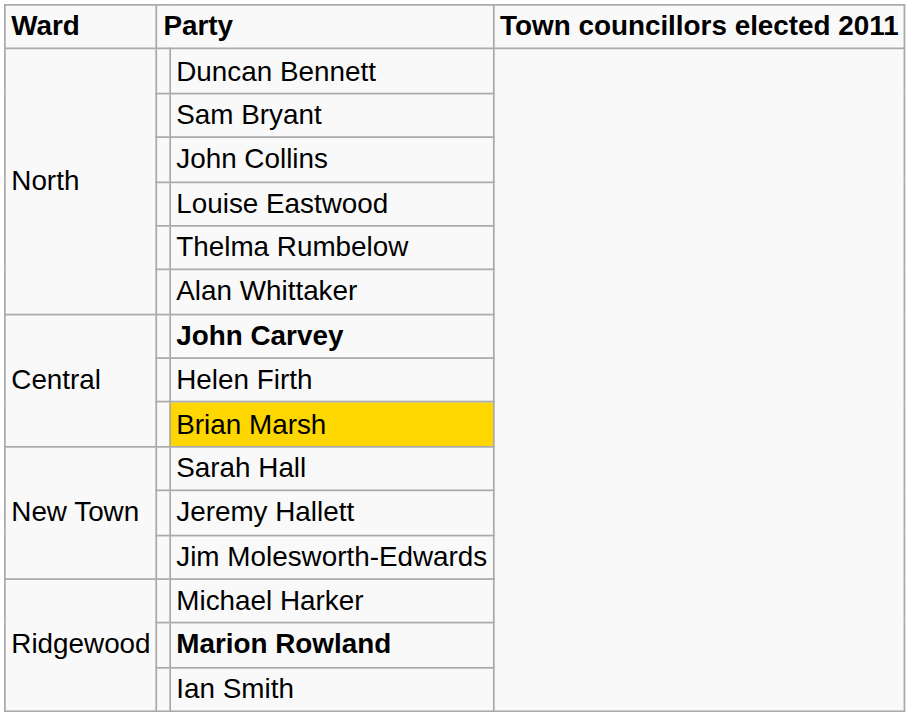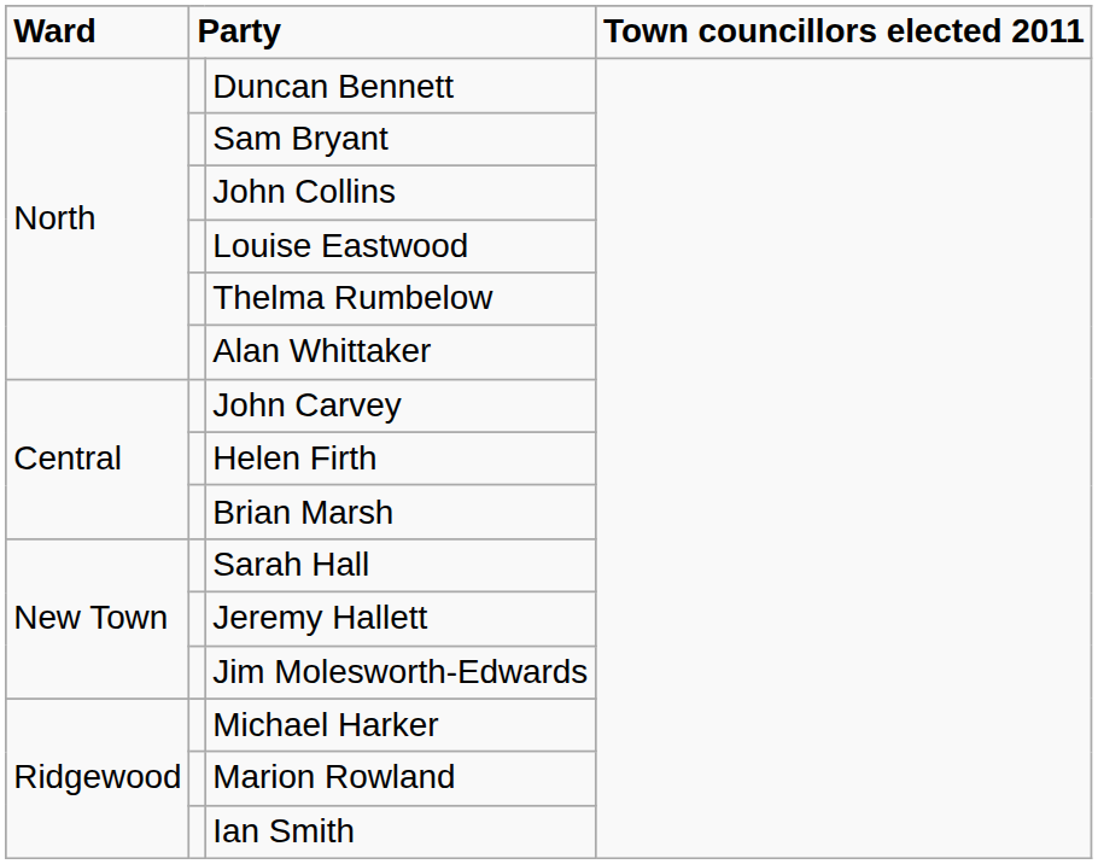John Carvey | column 3: bold -> normal
Brian Marsh | column 3: gold background -> no background
Marion Rowland | column 3: bold -> normal
